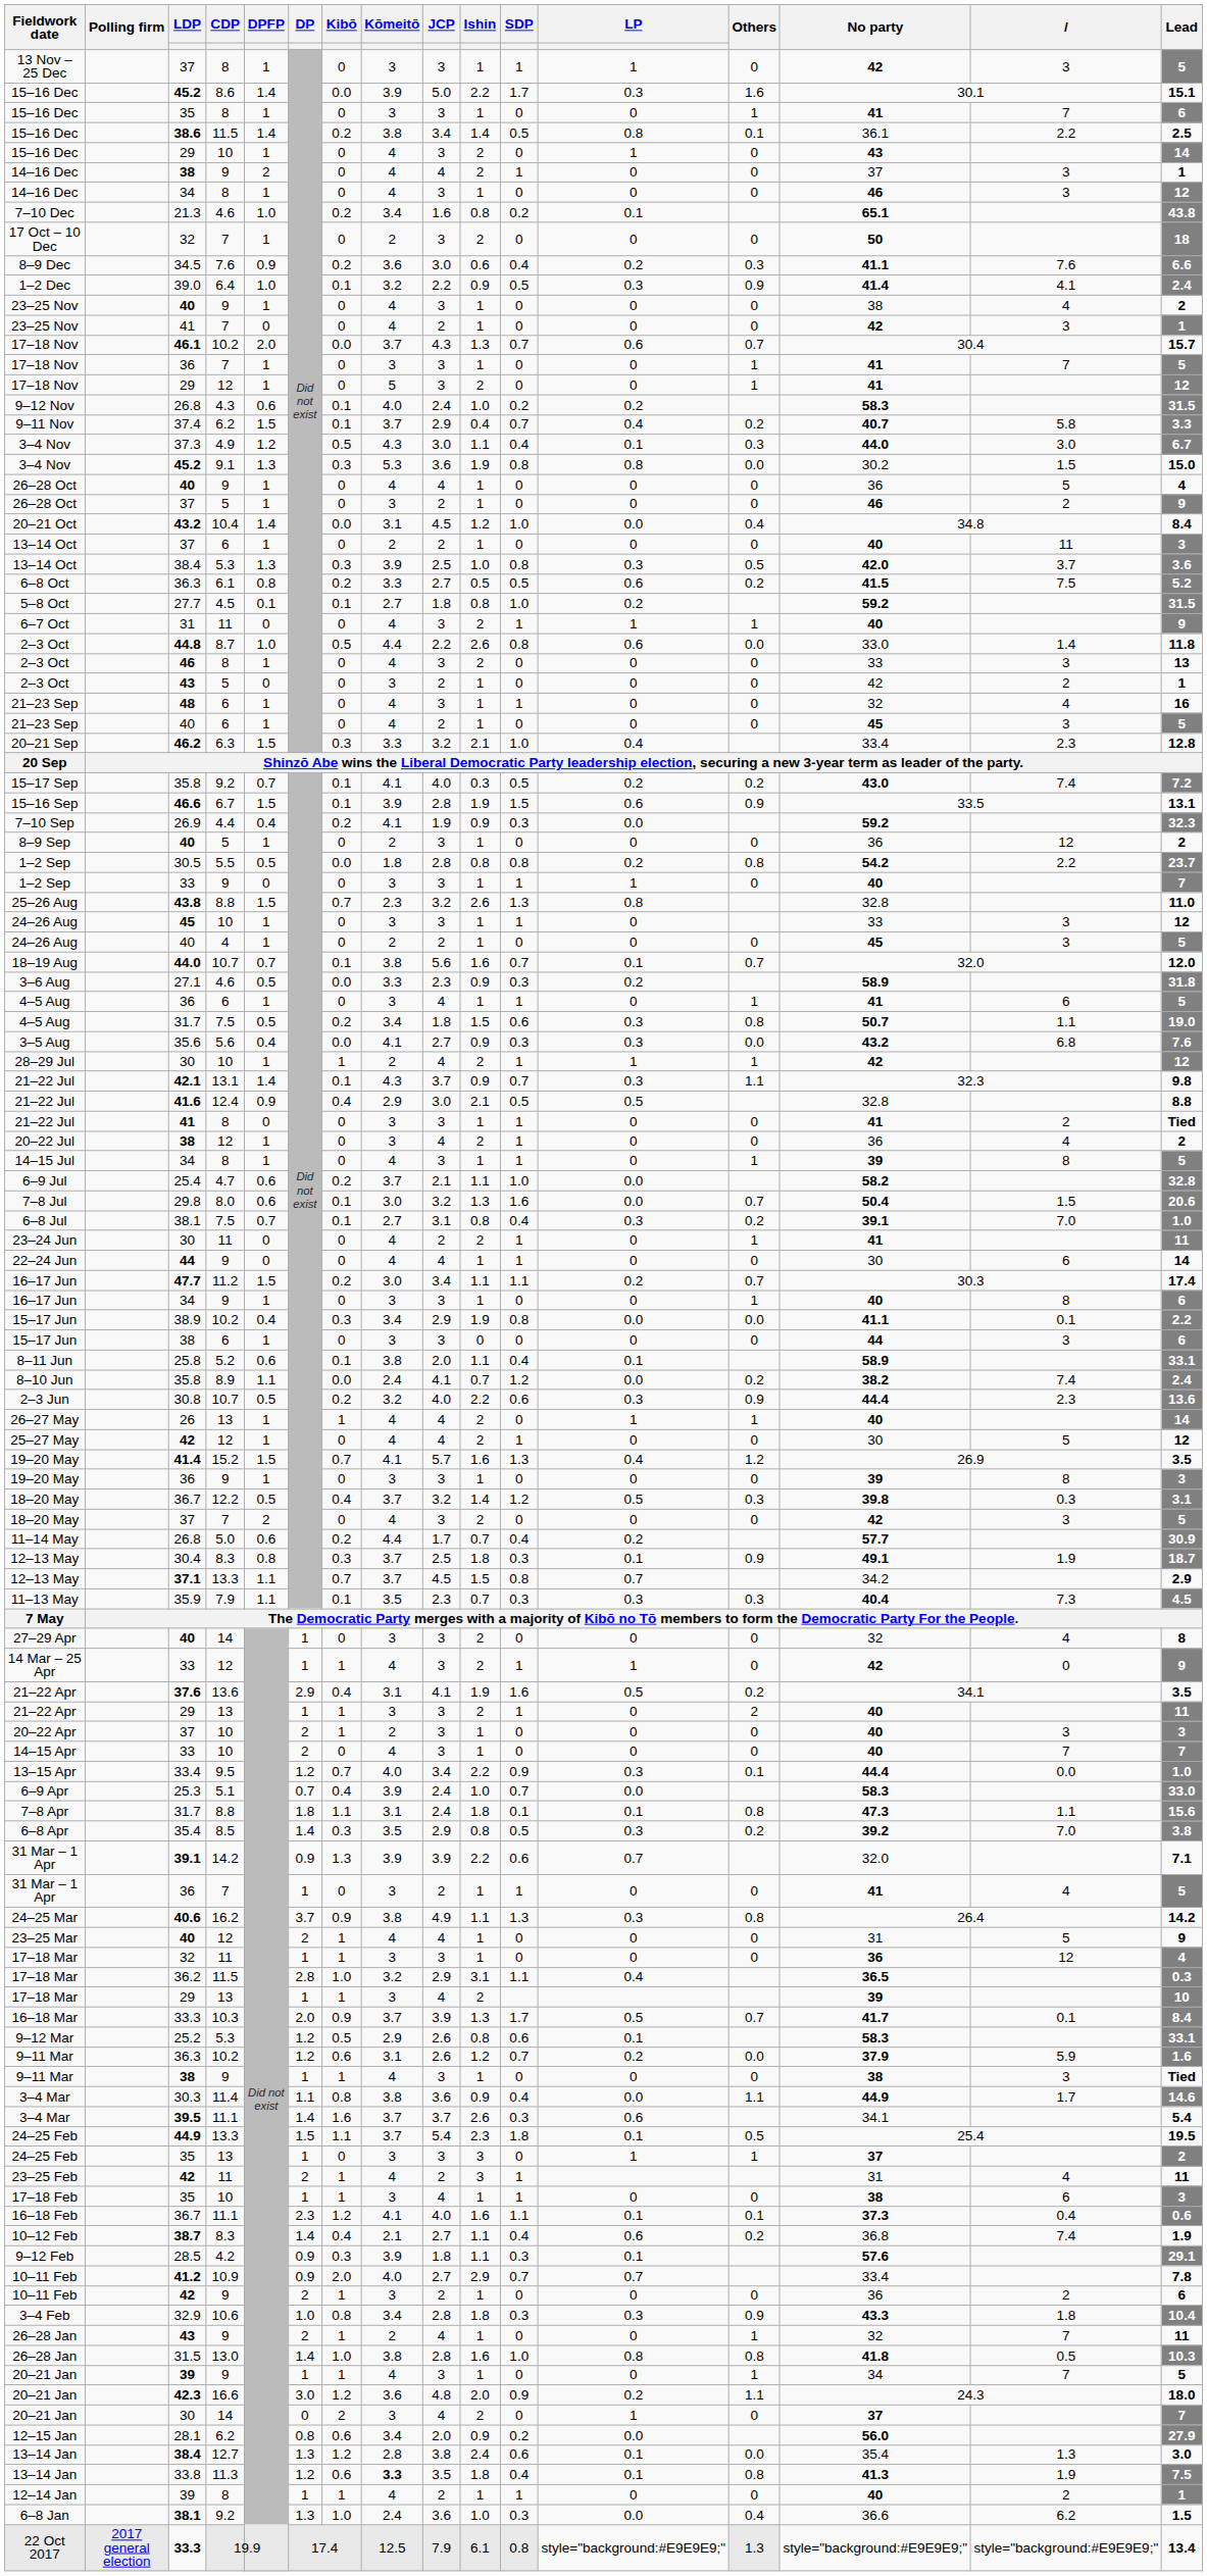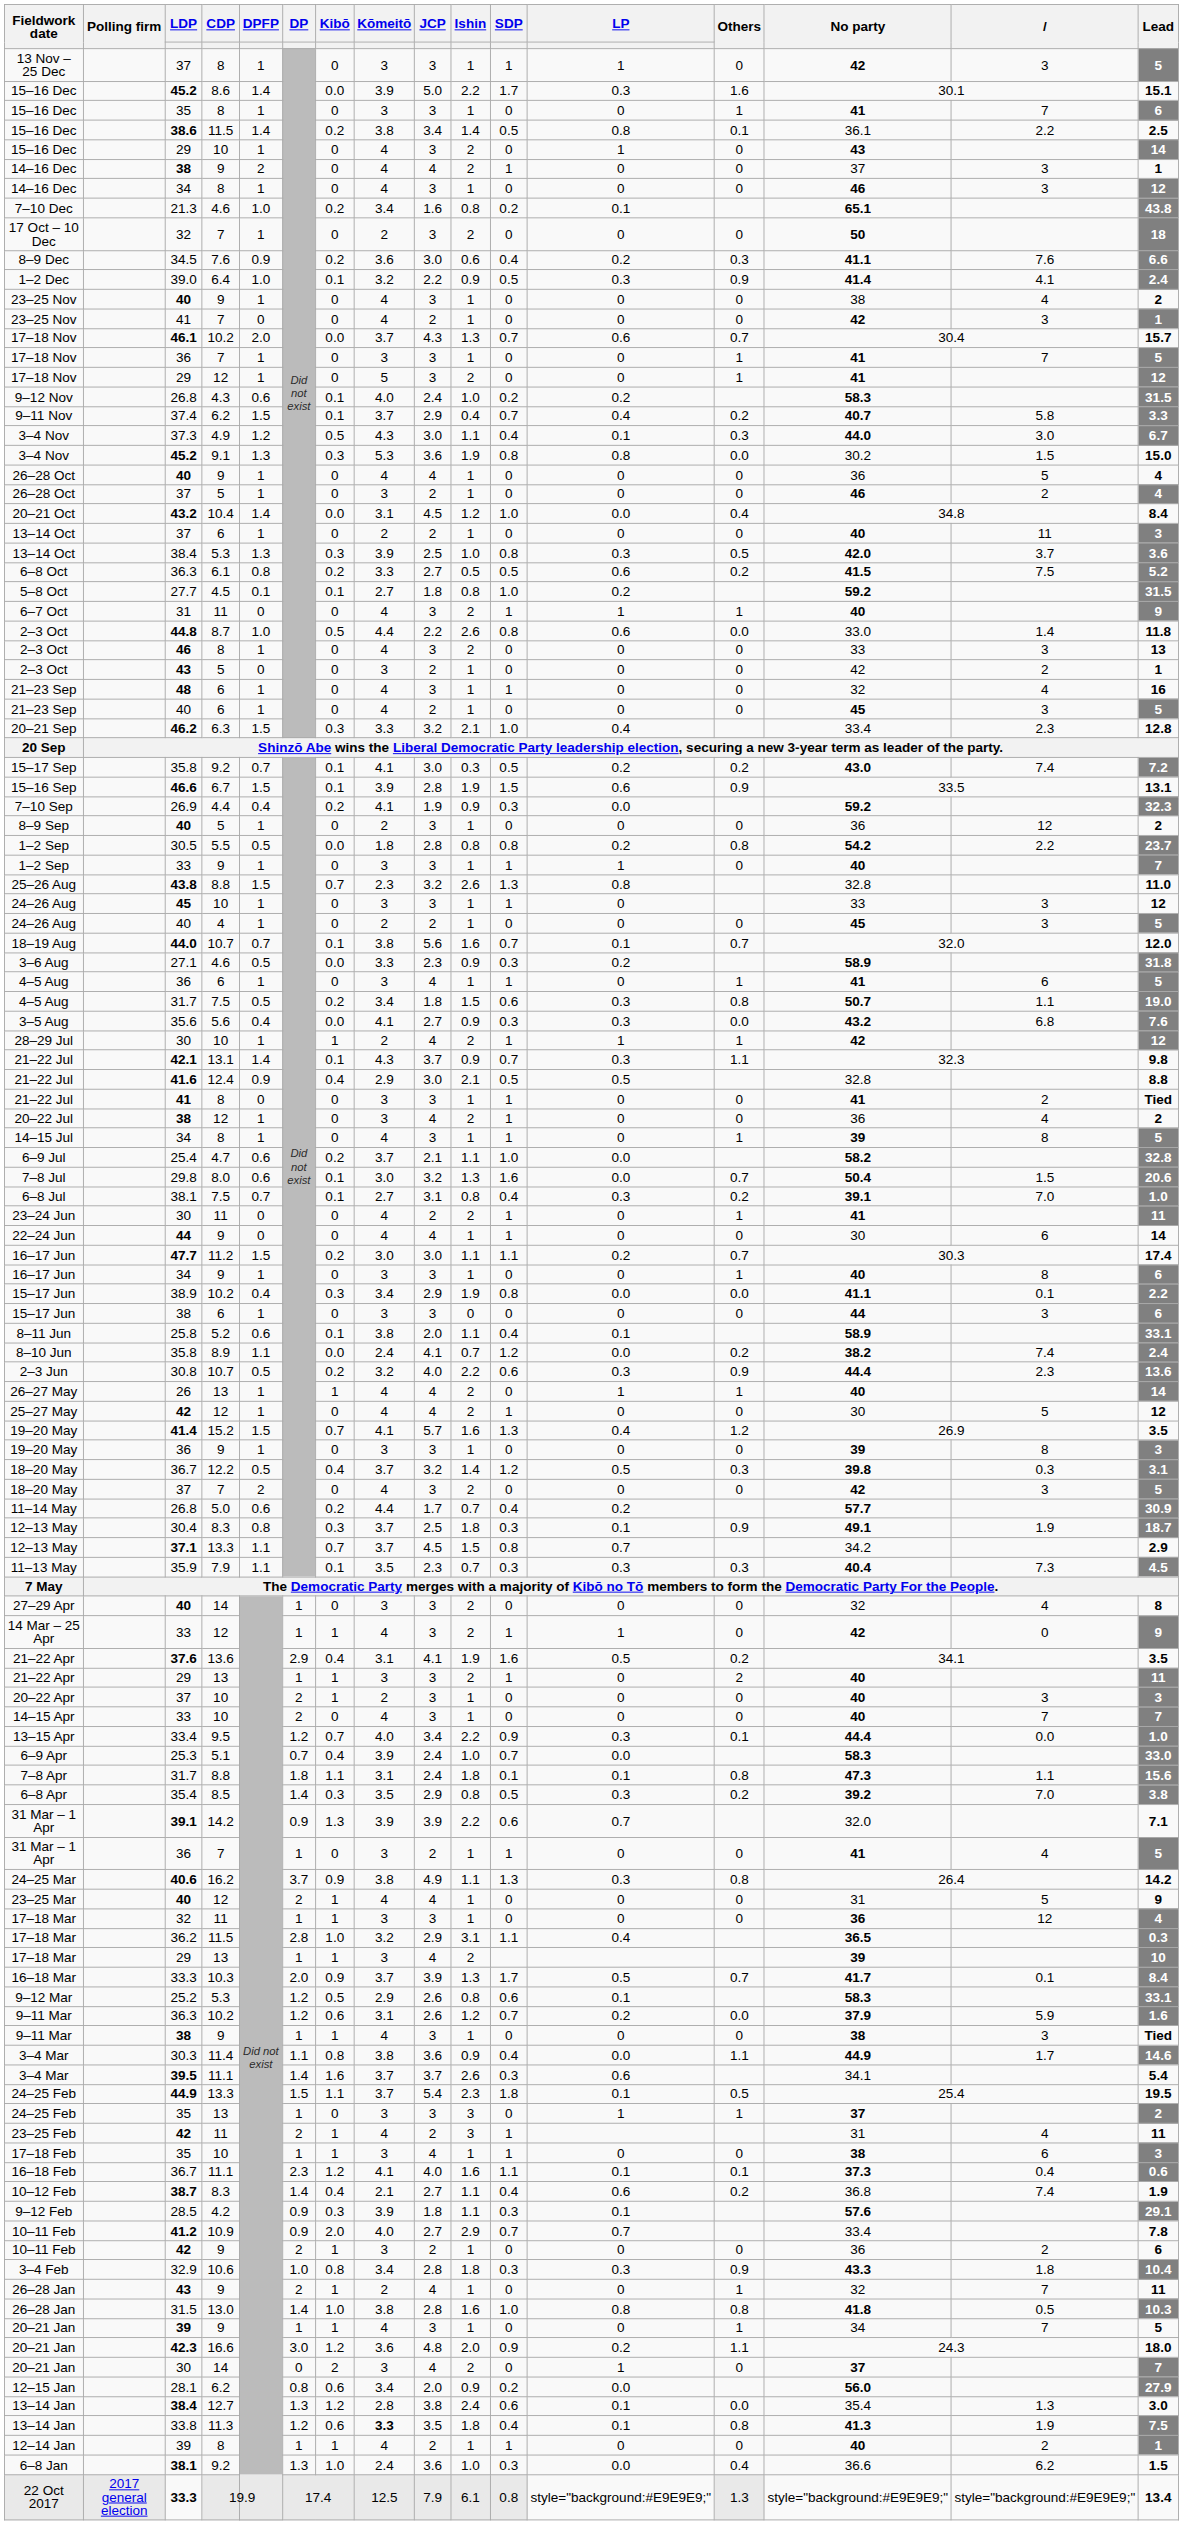26–28 Oct / 37 | Lead: 9 -> 4
15–17 Sep | JCP: 4.0 -> 3.0
1–2 Sep / 33 | DPFP: 0 -> 1
16–17 Jun / 47.7 | JCP: 3.4 -> 3.0
